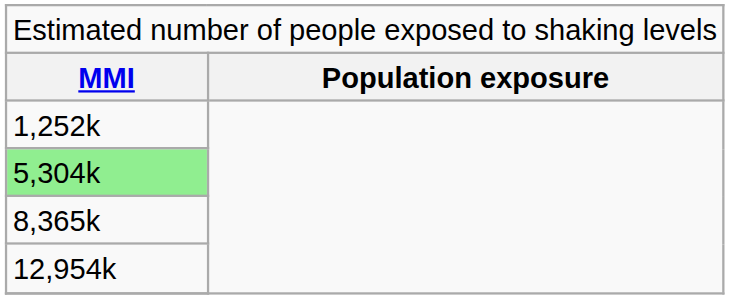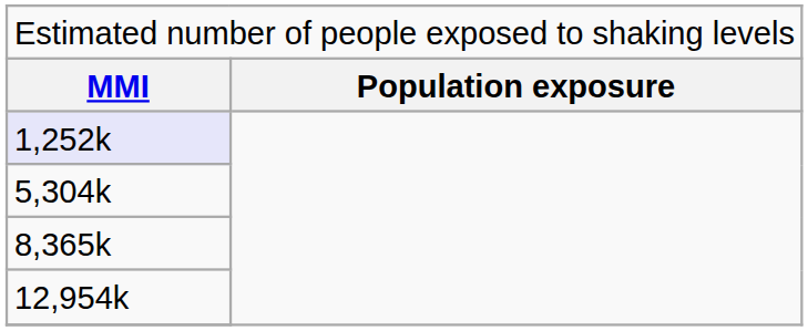1,252k | column 1: no background -> lavender background
5,304k | column 1: lightgreen background -> no background
